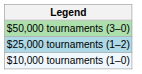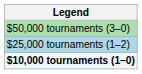row 4 | column 1: normal -> bold
